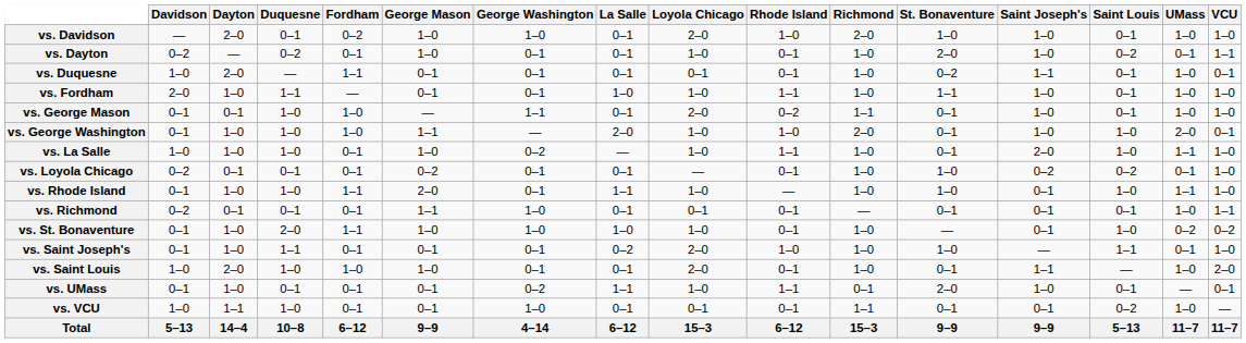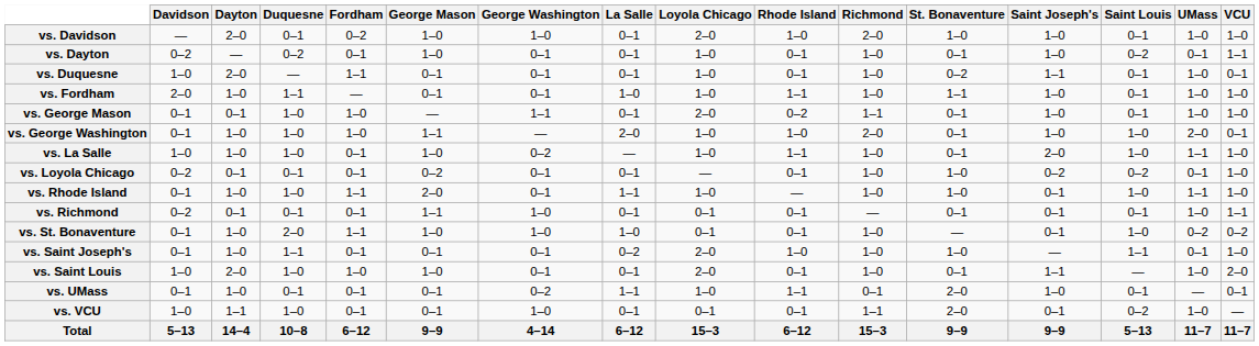vs. Dayton | St. Bonaventure: 2–0 -> 0–1
vs. Duquesne | Loyola Chicago: 0–1 -> 1–0
vs. St. Bonaventure | Loyola Chicago: 1–0 -> 0–1
vs. VCU | St. Bonaventure: 0–1 -> 2–0
